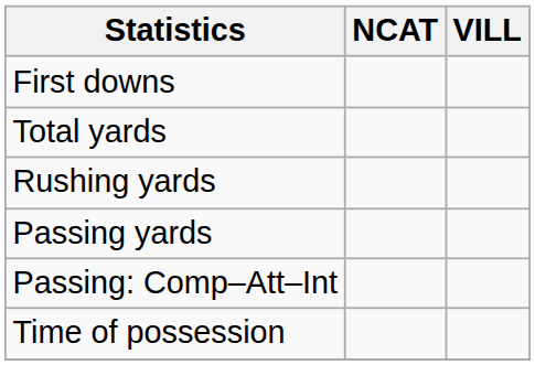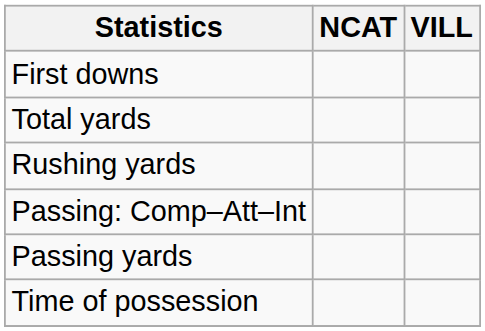rows swapped: Passing yards <-> Passing: Comp–Att–Int
